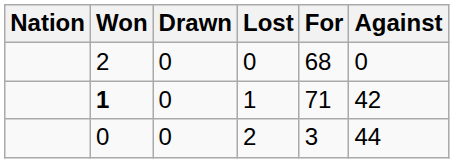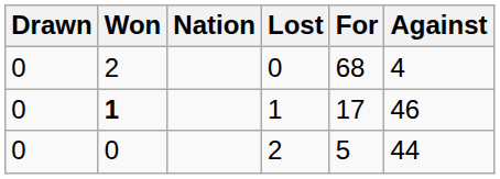columns swapped: Nation <-> Drawn
row 2 | Against: 0 -> 4
row 3 | For: 71 -> 17
row 3 | Against: 42 -> 46
row 4 | For: 3 -> 5
